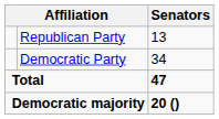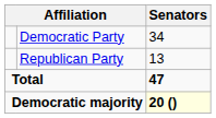rows swapped: Democratic Party <-> Republican Party
Democratic majority | Senators: no background -> lightyellow background
